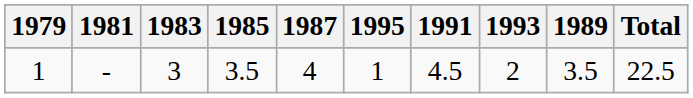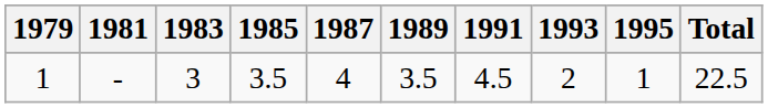columns swapped: 1989 <-> 1995
